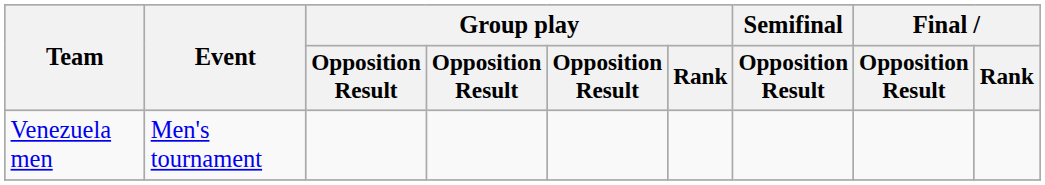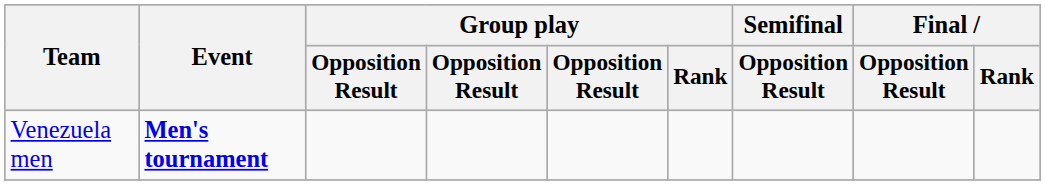Venezuela men | Event: normal -> bold
